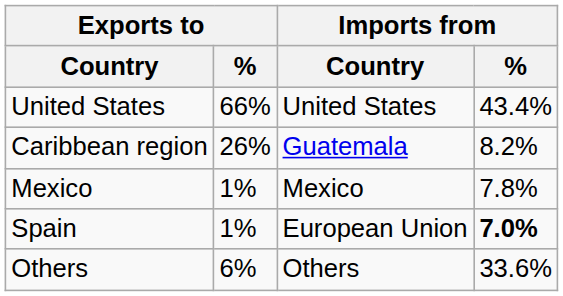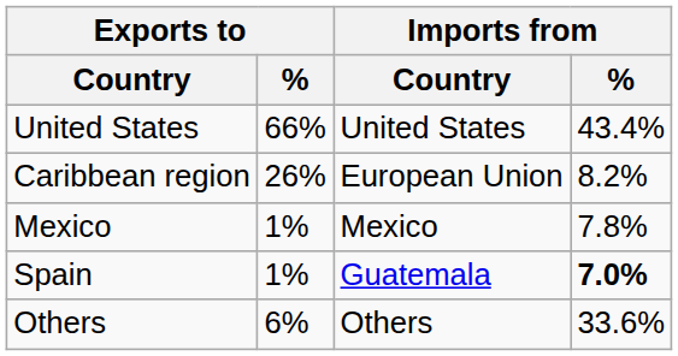Caribbean region | Imports from / Country: Guatemala -> European Union
Spain | Imports from / Country: European Union -> Guatemala
